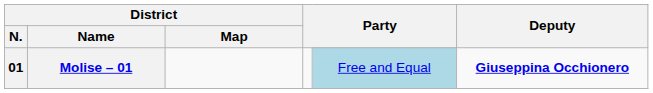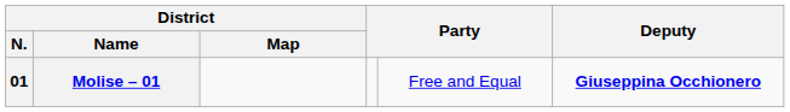Molise – 01 | column 5: lightblue background -> no background
